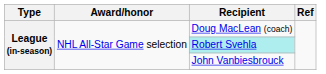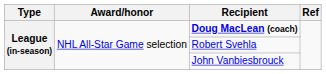row 2 | Recipient: normal -> bold
row 3 | Recipient: paleturquoise background -> no background
